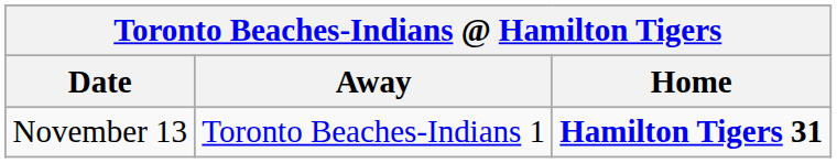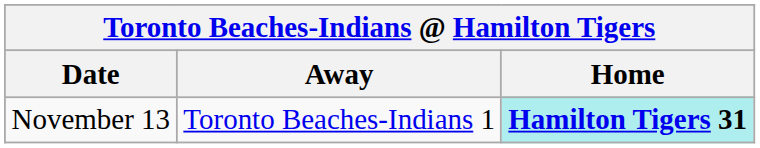November 13 | Home: no background -> paleturquoise background
